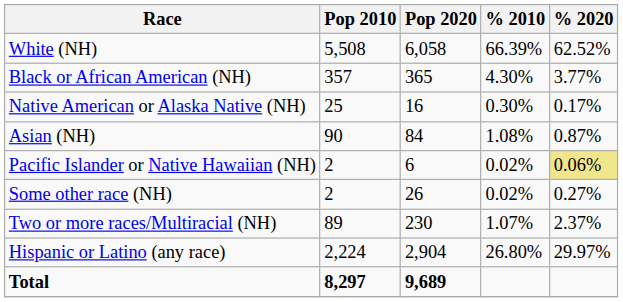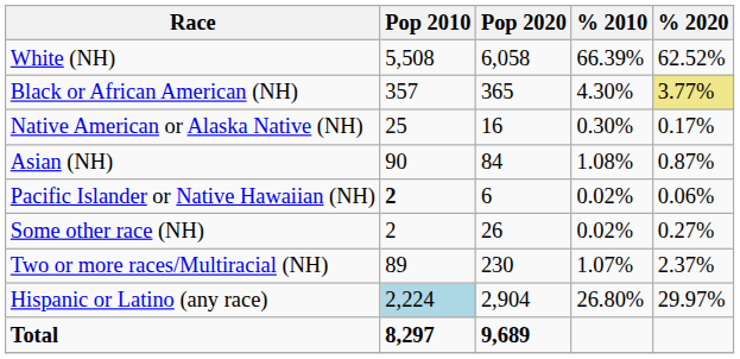Black or African American (NH) | % 2020: no background -> khaki background
Pacific Islander or Native Hawaiian (NH) | Pop 2010: normal -> bold
Pacific Islander or Native Hawaiian (NH) | % 2020: khaki background -> no background
Hispanic or Latino (any race) | Pop 2010: no background -> lightblue background
